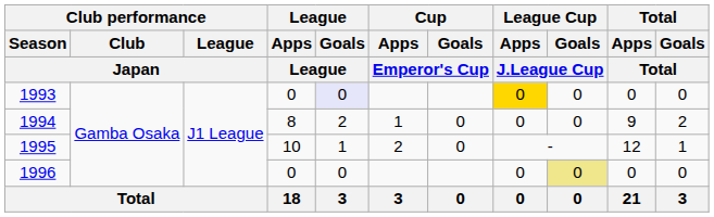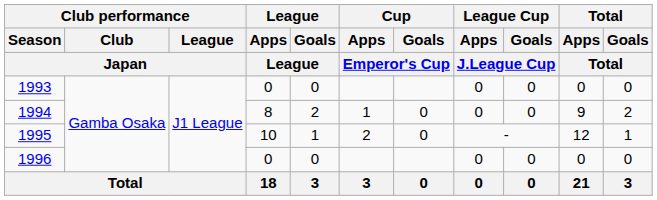1993 | League / Goals / League: lavender background -> no background
1993 | League Cup / Apps / J.League Cup: gold background -> no background
1996 | League Cup / Goals / J.League Cup: khaki background -> no background
